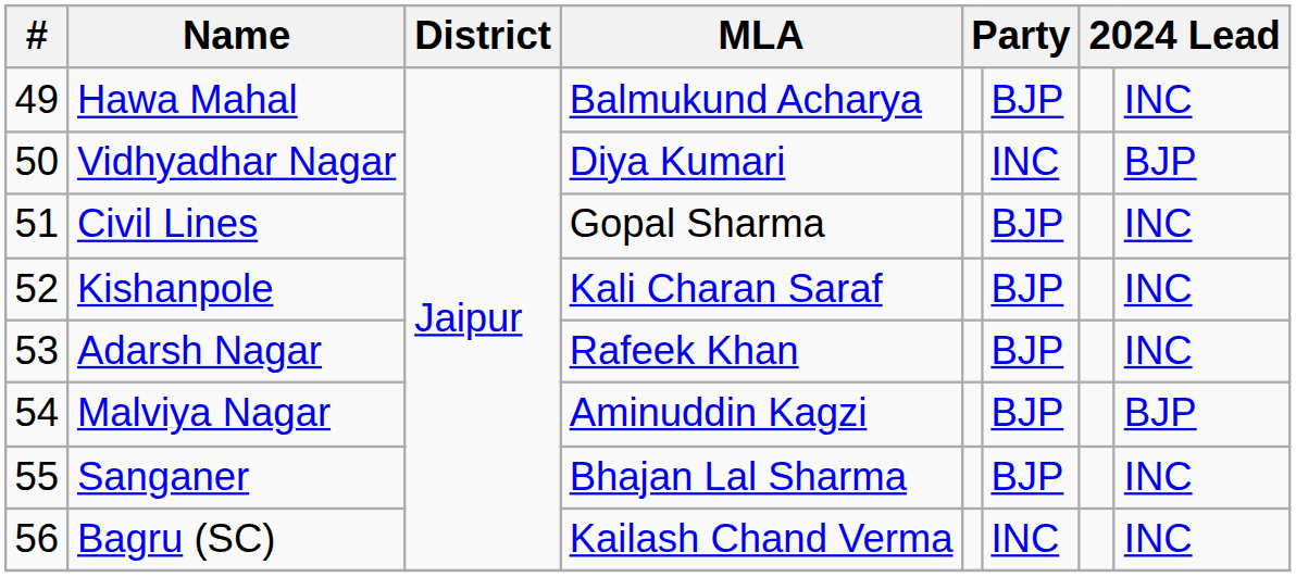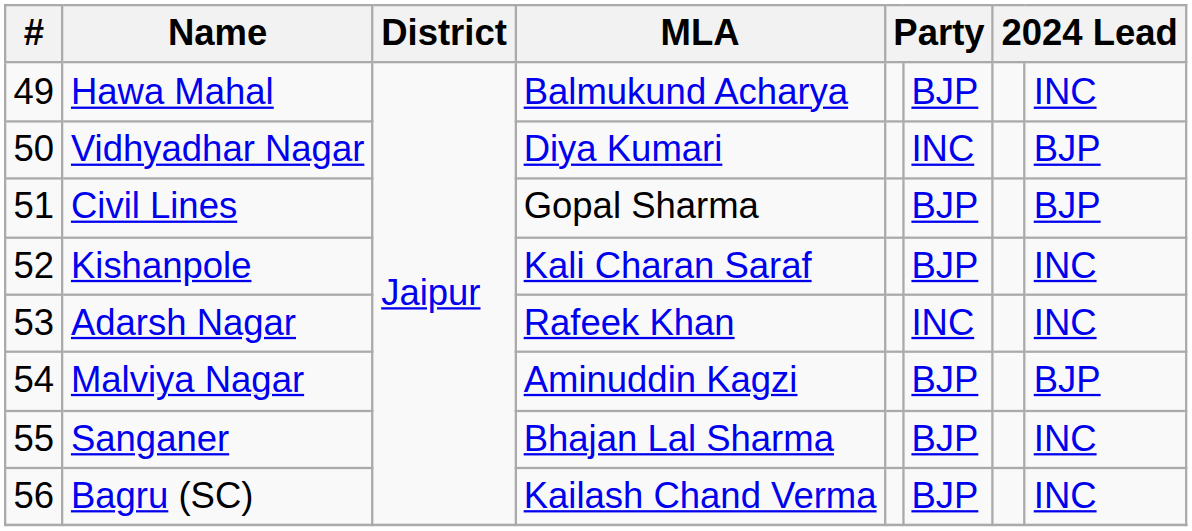Civil Lines | column 8: INC -> BJP
Adarsh Nagar | column 6: BJP -> INC
Bagru (SC) | column 6: INC -> BJP
